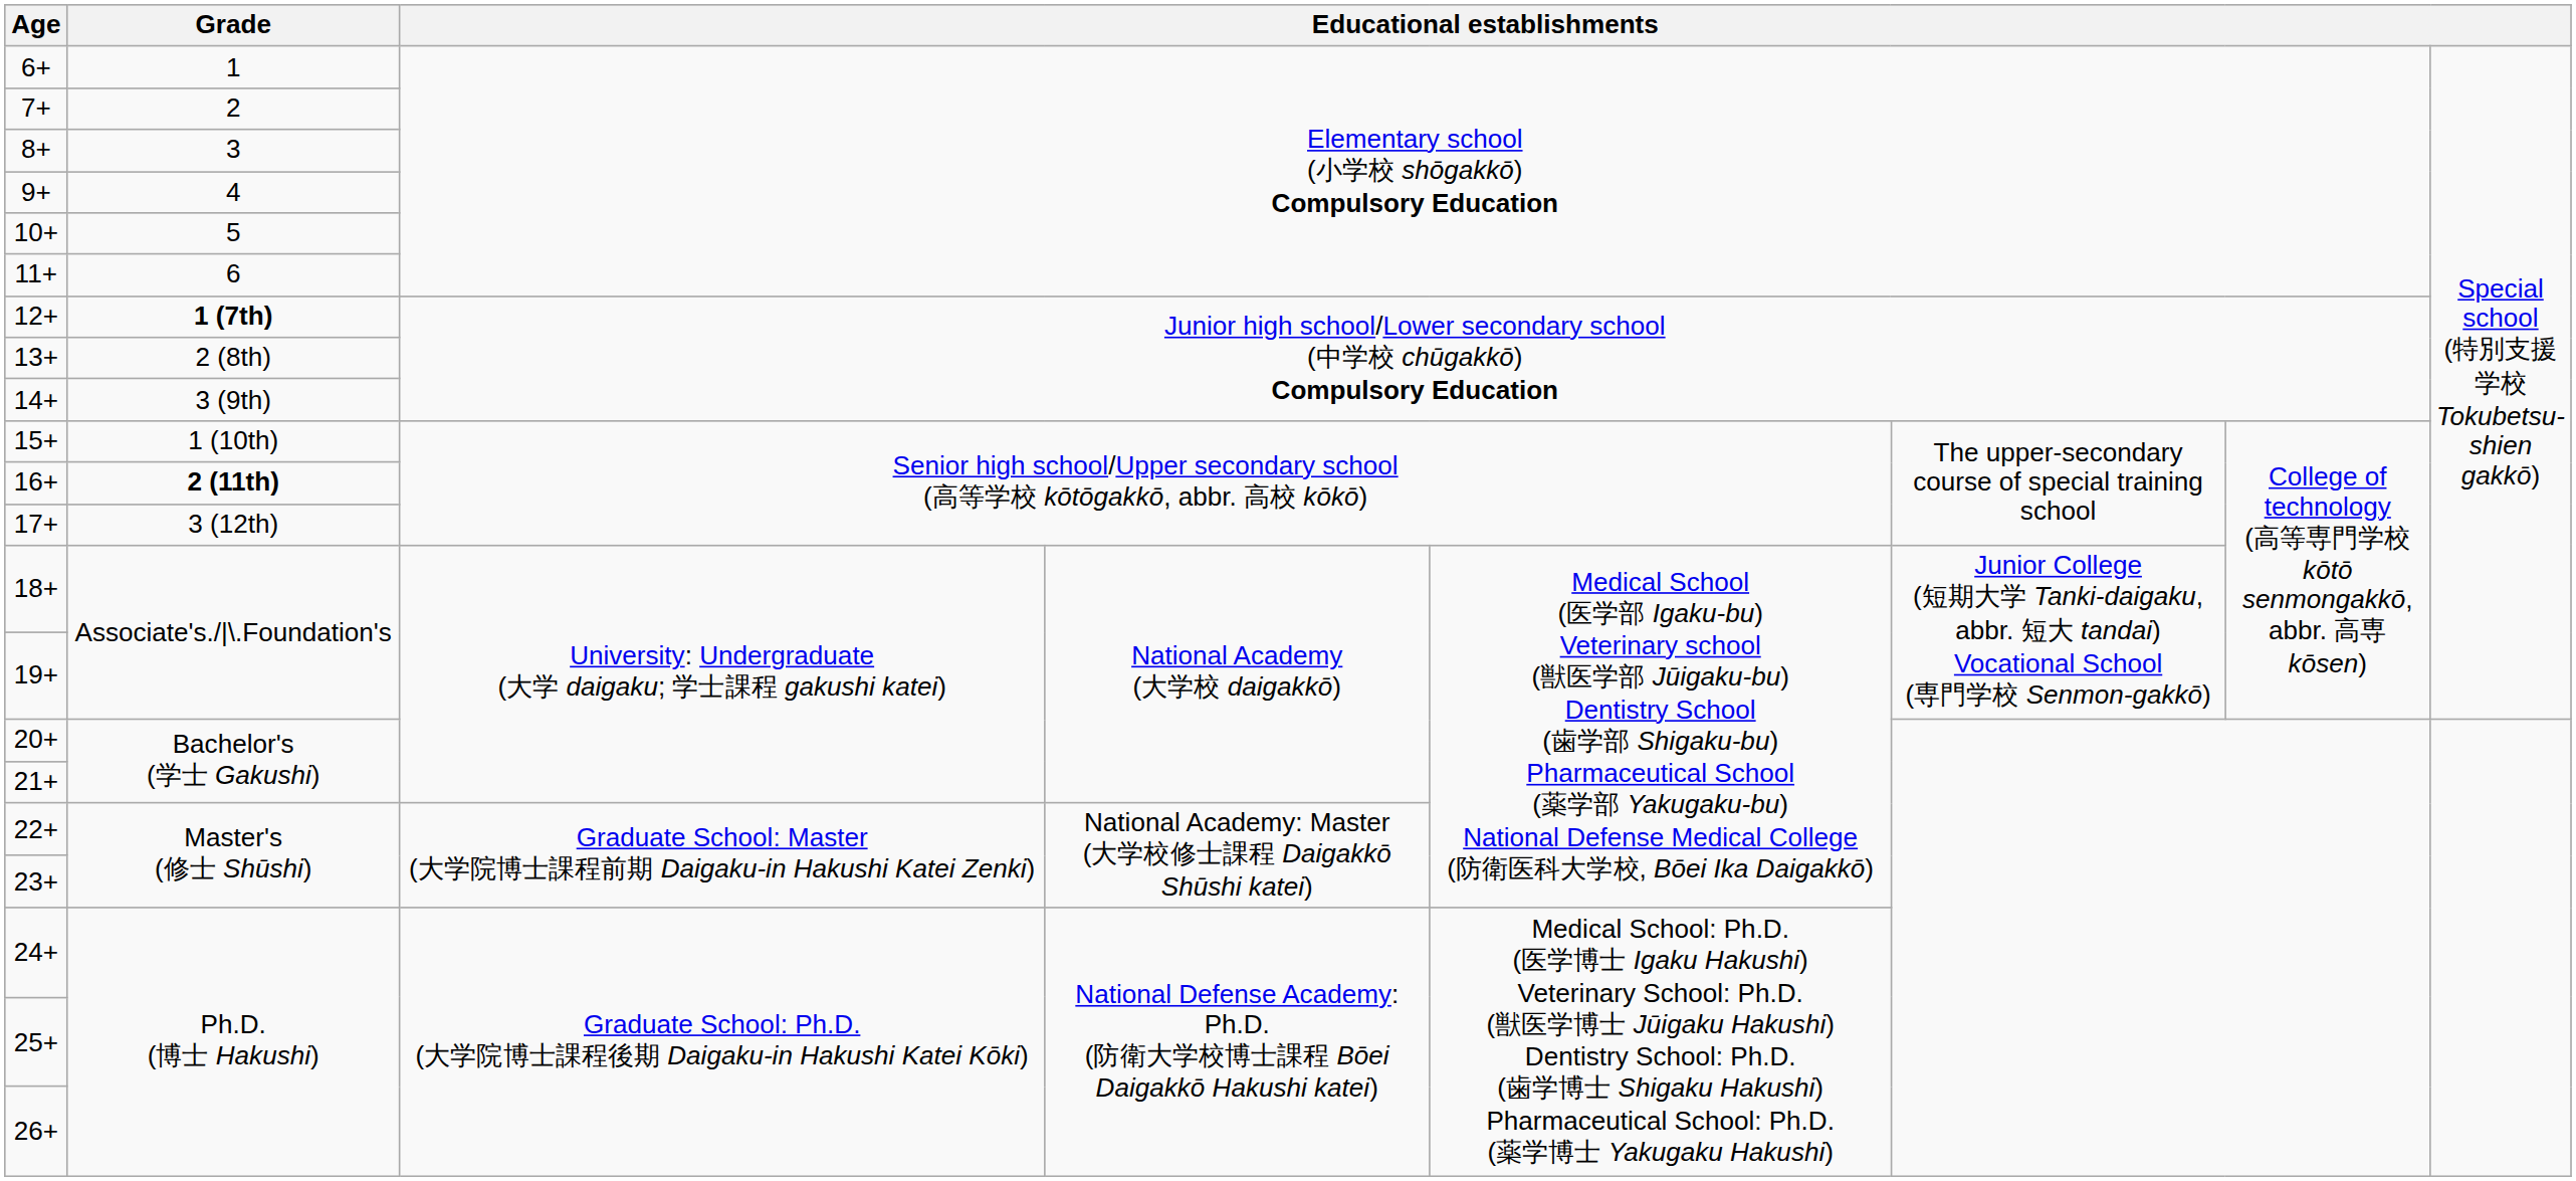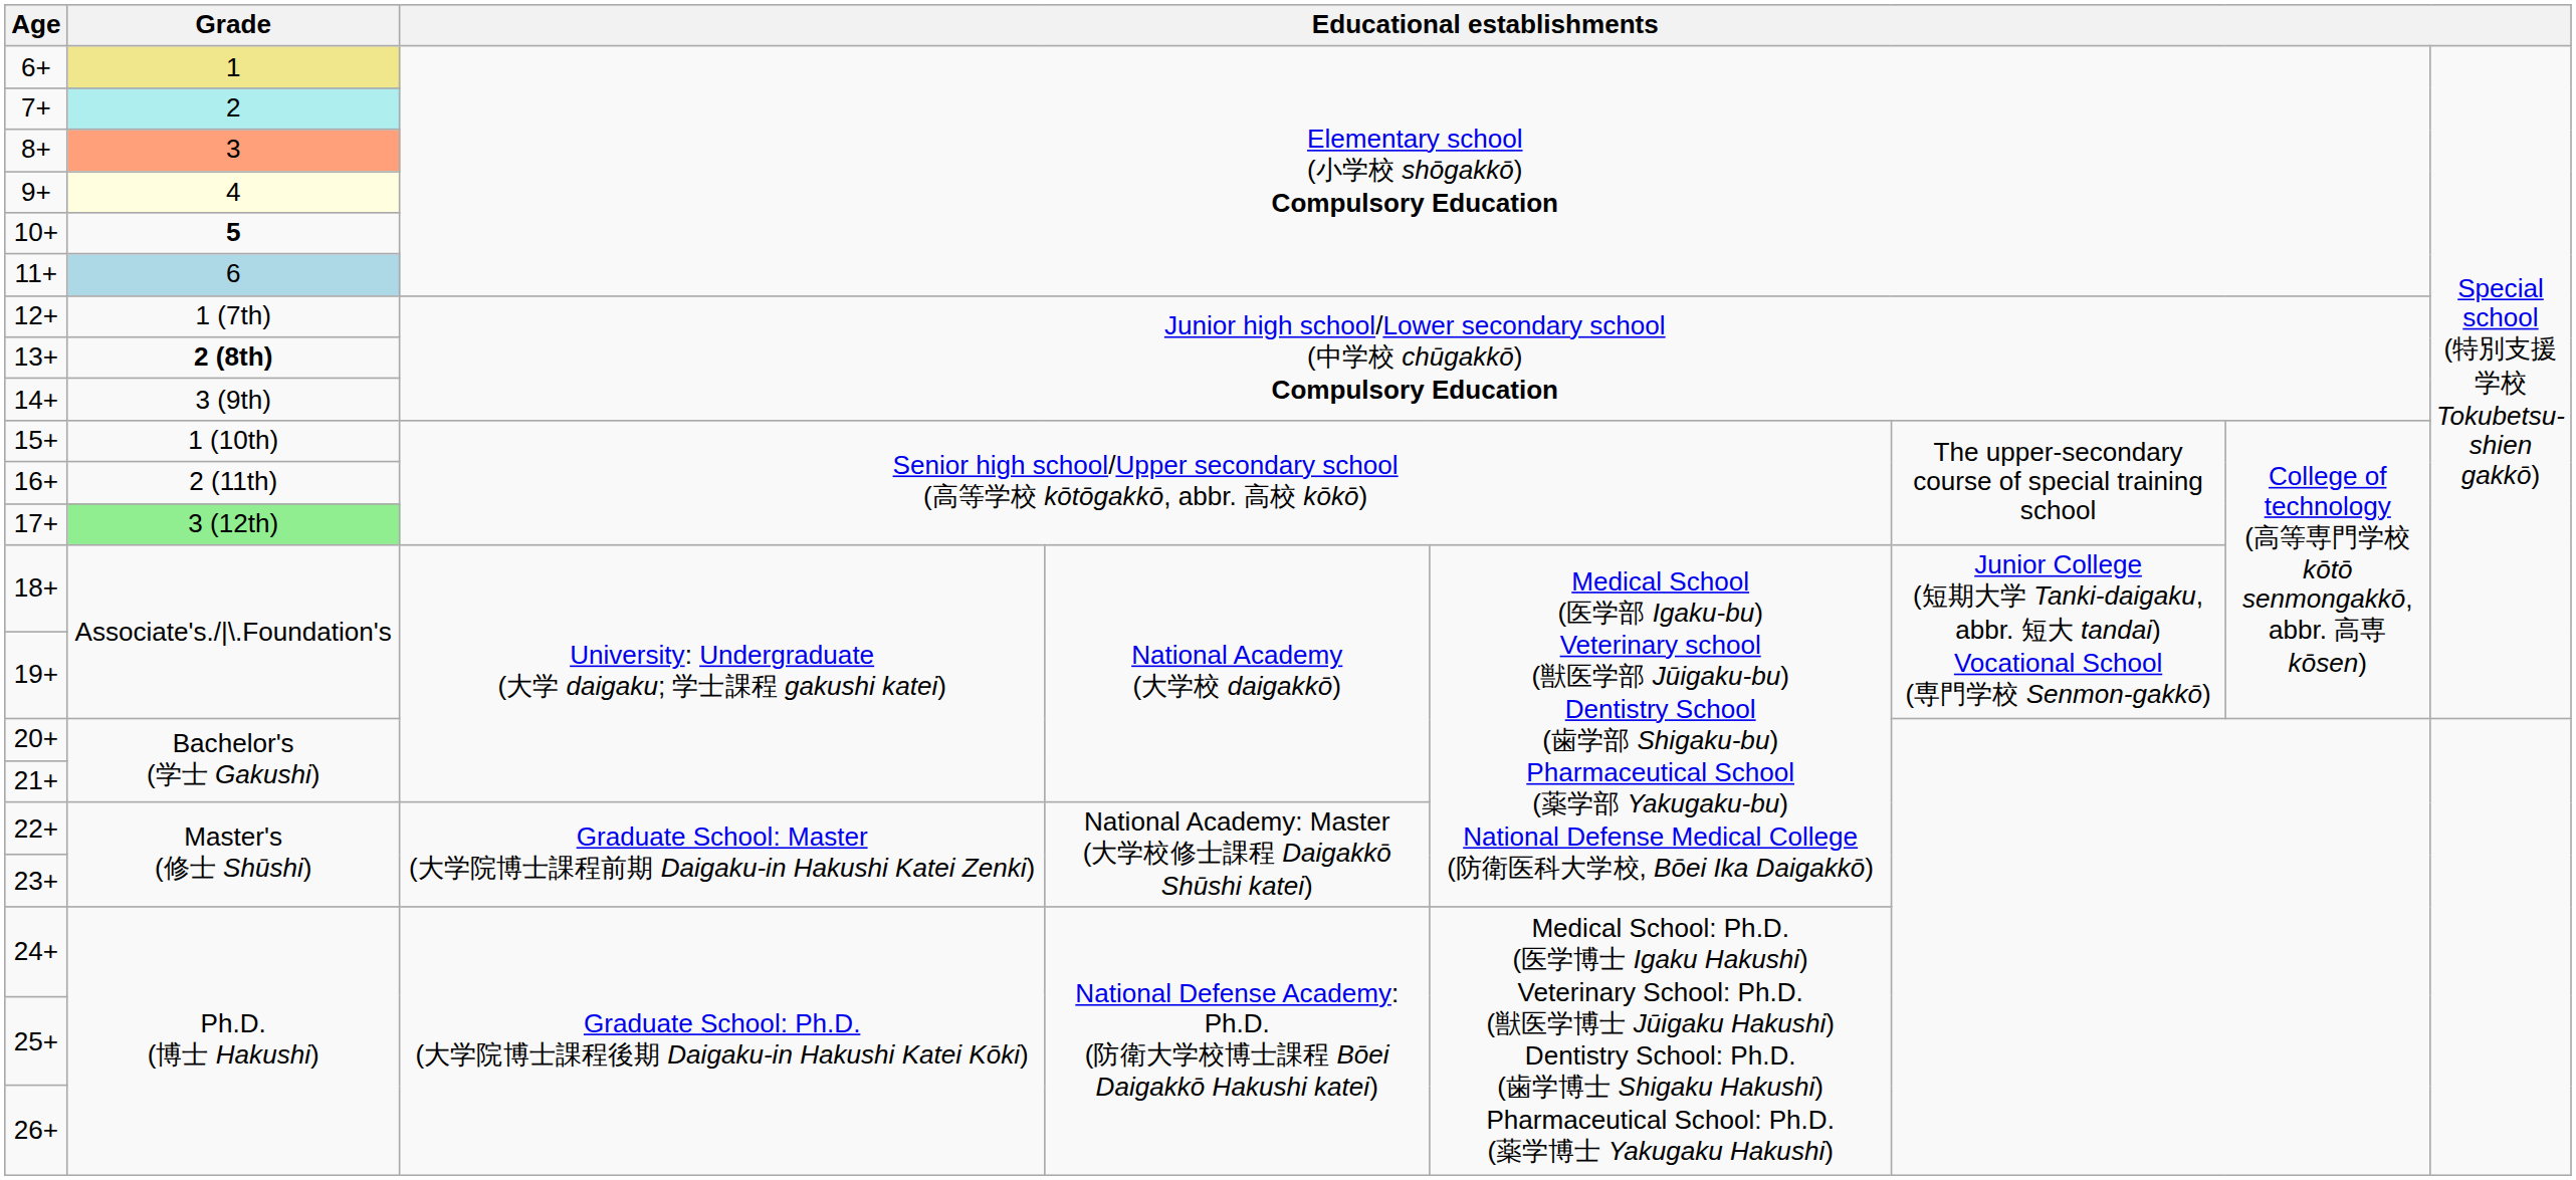6+ | Grade: no background -> khaki background
7+ | Grade: no background -> paleturquoise background
8+ | Grade: no background -> lightsalmon background
9+ | Grade: no background -> lightyellow background
10+ | Grade: normal -> bold
11+ | Grade: no background -> lightblue background
12+ | Grade: bold -> normal
13+ | Grade: normal -> bold
16+ | Grade: bold -> normal
17+ | Grade: no background -> lightgreen background
